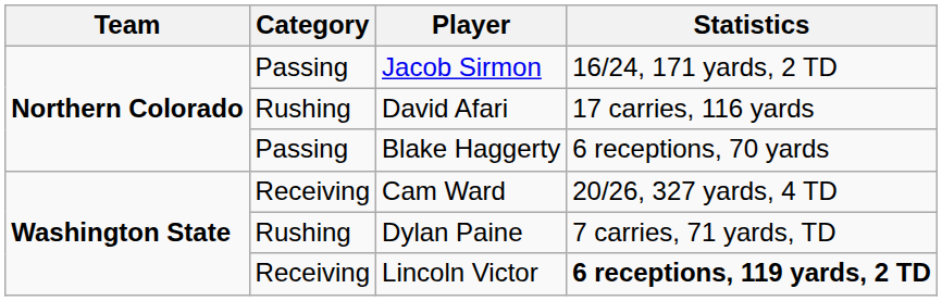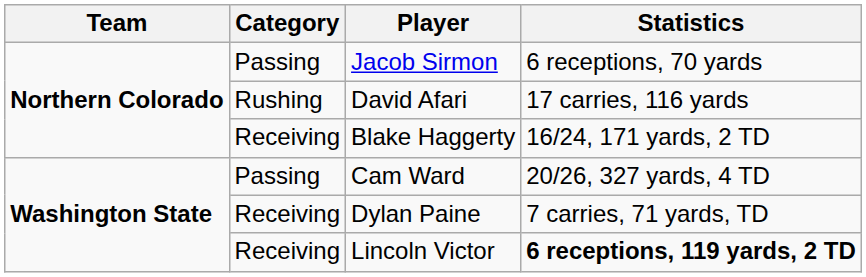Jacob Sirmon | Statistics: 16/24, 171 yards, 2 TD -> 6 receptions, 70 yards
Blake Haggerty | Category: Passing -> Receiving
Blake Haggerty | Statistics: 6 receptions, 70 yards -> 16/24, 171 yards, 2 TD
Cam Ward | Category: Receiving -> Passing
Dylan Paine | Category: Rushing -> Receiving
